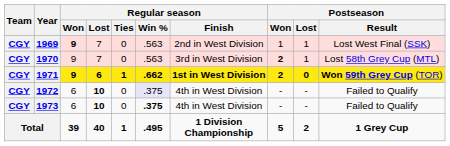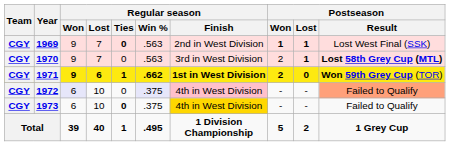1969 | Regular season / Won: bold -> normal
1969 | Regular season / Ties: normal -> bold
1969 | Postseason / Won: normal -> bold
1969 | Postseason / Lost: normal -> bold
1970 | Postseason / Won: bold -> normal
1970 | Postseason / Lost: normal -> bold
1970 | Postseason / Result: normal -> bold
1972 | Regular season / Won: no background -> lavender background
1972 | Regular season / Lost: bold -> normal
1972 | Regular season / Finish: no background -> pink background
1972 | Postseason / Result: no background -> lightsalmon background
1973 | Regular season / Lost: bold -> normal
1973 | Regular season / Ties: normal -> bold
1973 | Regular season / Win %: bold -> normal
1973 | Regular season / Finish: no background -> gold background
